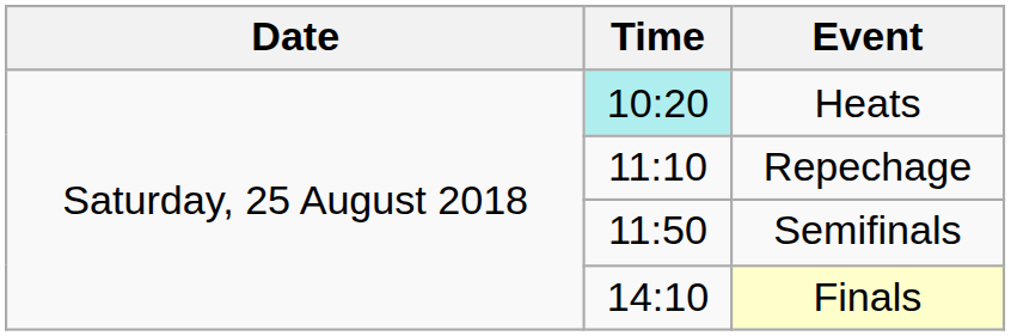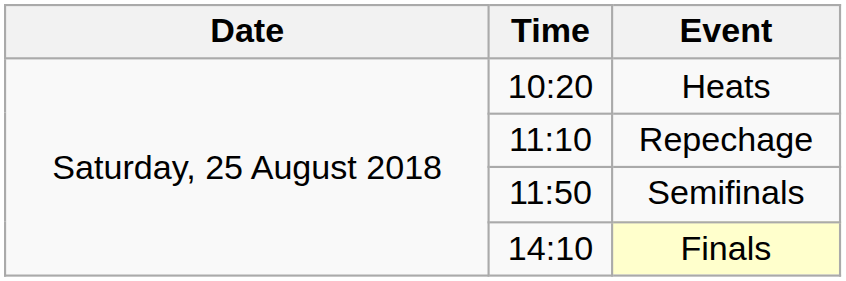Heats | Time: paleturquoise background -> no background
